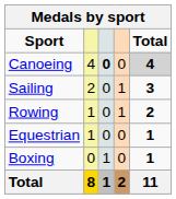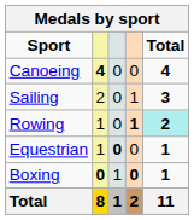Canoeing | column 2: normal -> bold
Canoeing | column 3: bold -> normal
Canoeing | Total: lightgrey background -> no background
Rowing | column 4: normal -> bold
Rowing | Total: no background -> paleturquoise background
Equestrian | column 3: normal -> bold
Boxing | column 2: normal -> bold
Boxing | column 4: normal -> bold
